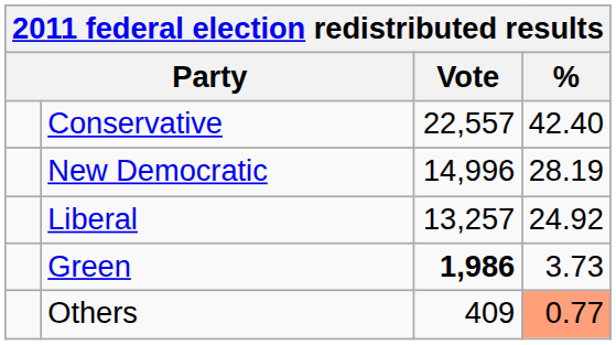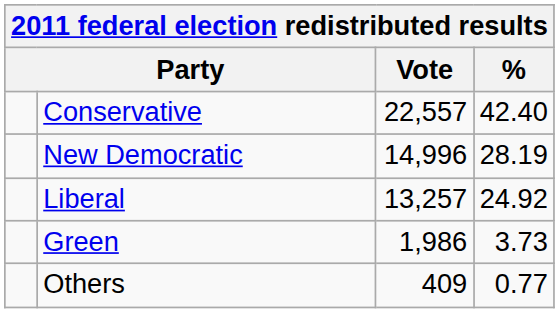Green | Vote: bold -> normal
Others | %: lightsalmon background -> no background
